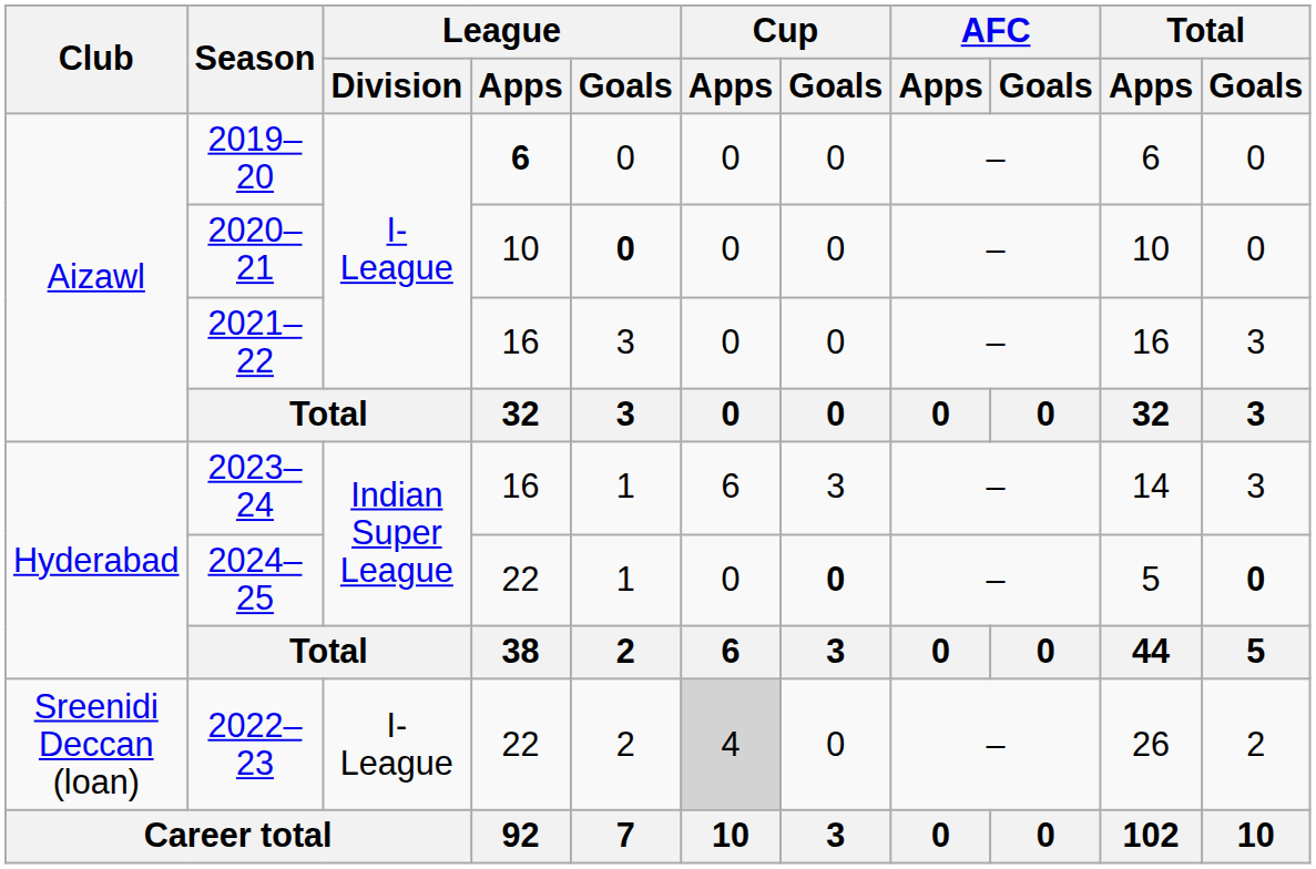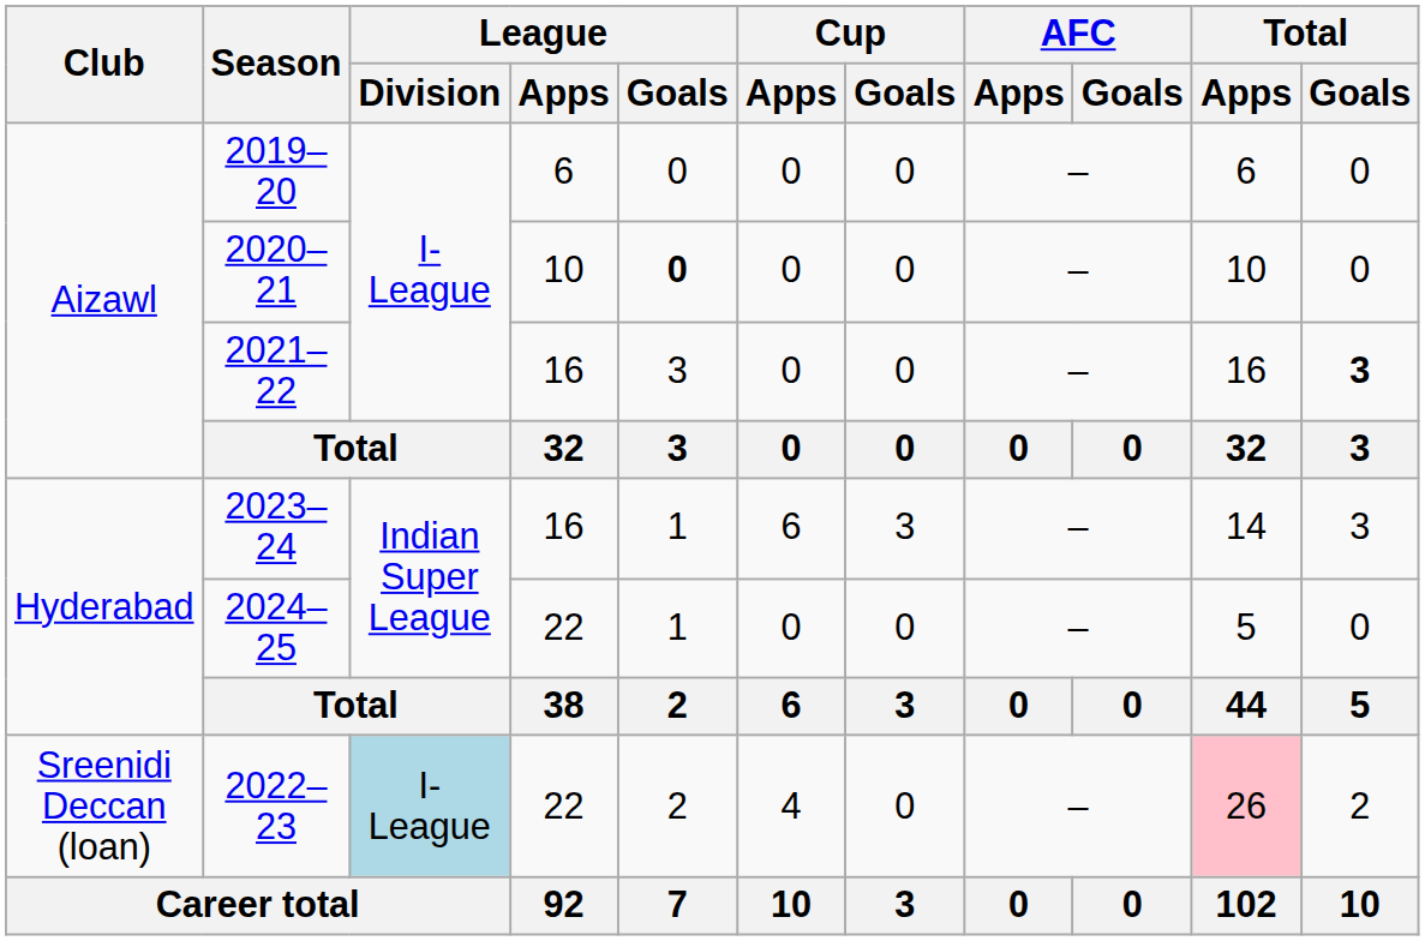2019–20 | League / Apps: bold -> normal
2021–22 | Total / Goals: normal -> bold
2024–25 | Cup / Goals: bold -> normal
2024–25 | Total / Goals: bold -> normal
2022–23 | League / Division: no background -> lightblue background
2022–23 | Cup / Apps: lightgrey background -> no background
2022–23 | Total / Apps: no background -> pink background
